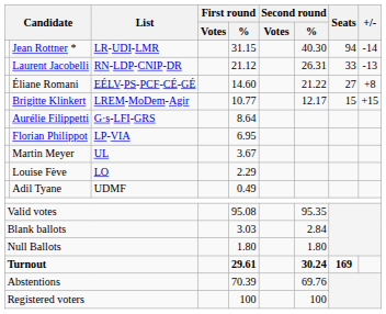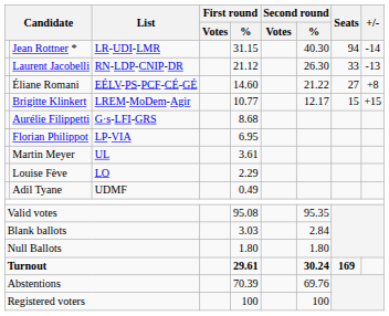Laurent Jacobelli | Second round / %: 26.31 -> 26.30
Aurélie Filippetti | First round / %: 8.64 -> 8.68
Martin Meyer | First round / %: 3.67 -> 3.61
